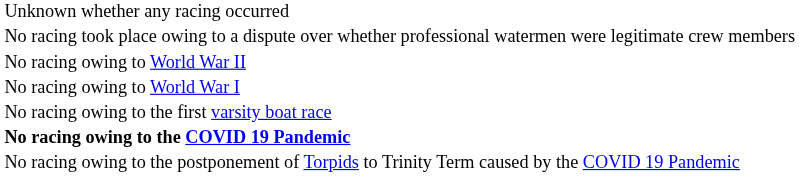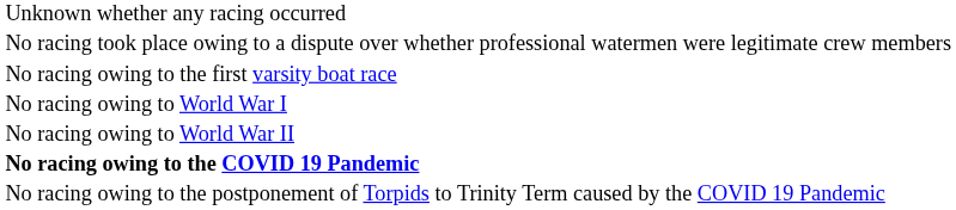row 3 | column 1: No racing owing to World War II -> No racing owing to the first varsity boat race
row 5 | column 1: No racing owing to the first varsity boat race -> No racing owing to World War II
